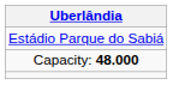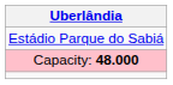row 3 | column 1: no background -> pink background
